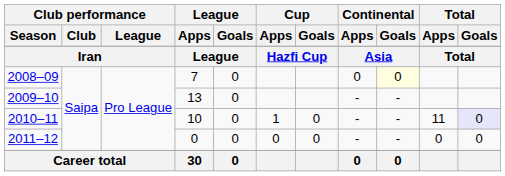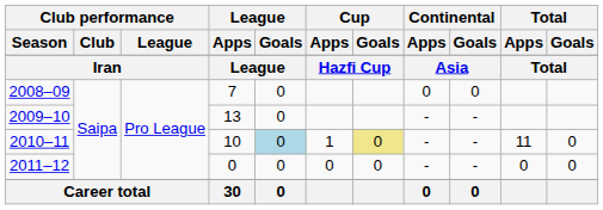2008–09 | Continental / Goals: lightyellow background -> no background
2010–11 | League / Goals: no background -> lightblue background
2010–11 | Cup / Goals: no background -> khaki background
2010–11 | Total / Goals: lavender background -> no background
